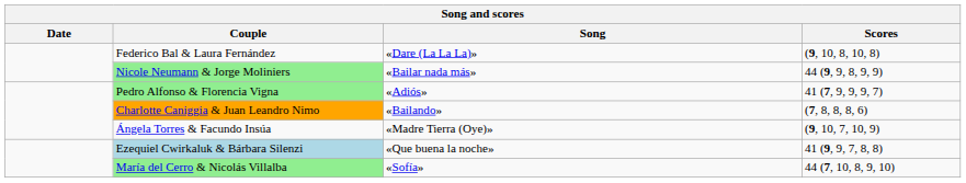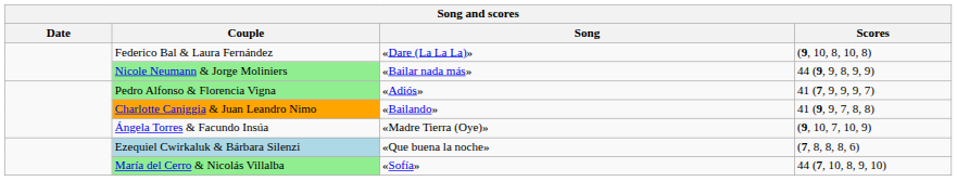Charlotte Caniggia & Juan Leandro Nimo | Scores: (7, 8, 8, 8, 6) -> 41 (9, 9, 7, 8, 8)
Ezequiel Cwirkaluk & Bárbara Silenzi | Scores: 41 (9, 9, 7, 8, 8) -> (7, 8, 8, 8, 6)
